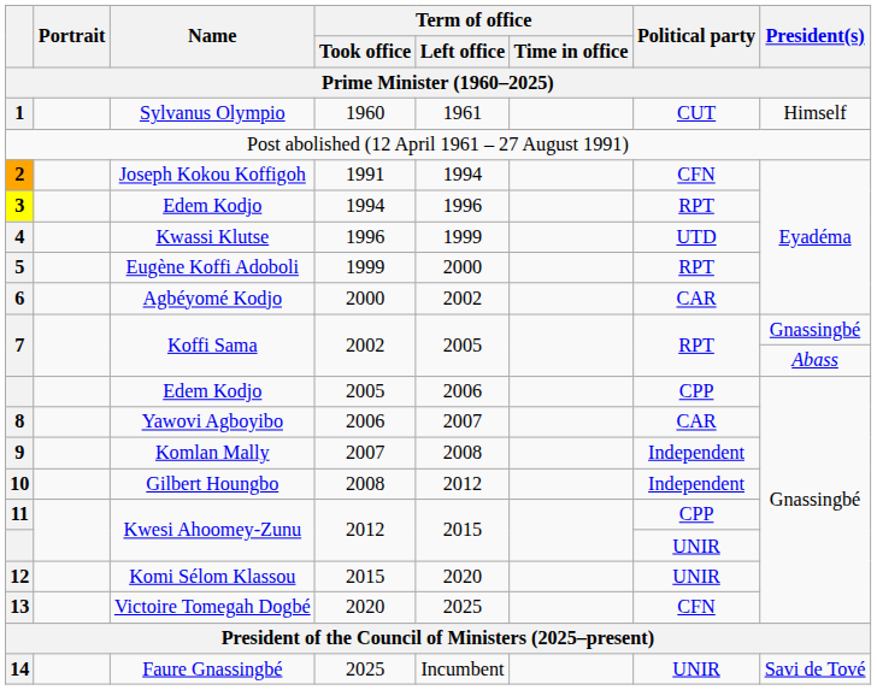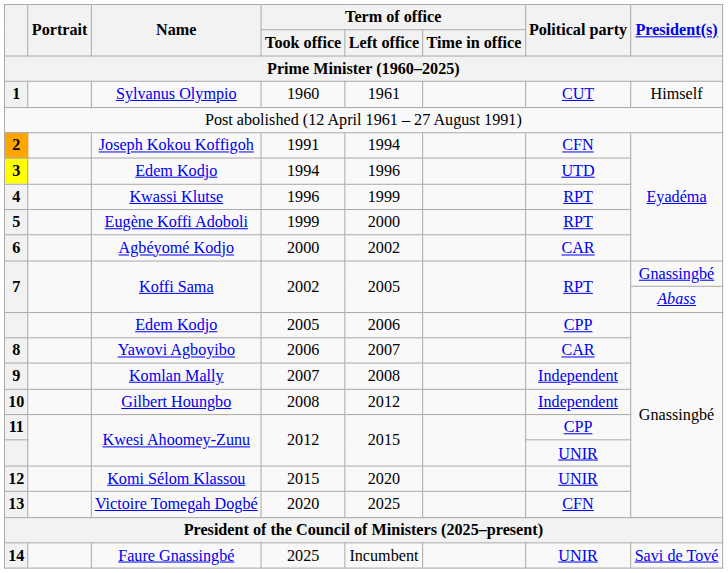3 | Political party: RPT -> UTD
4 | Political party: UTD -> RPT
